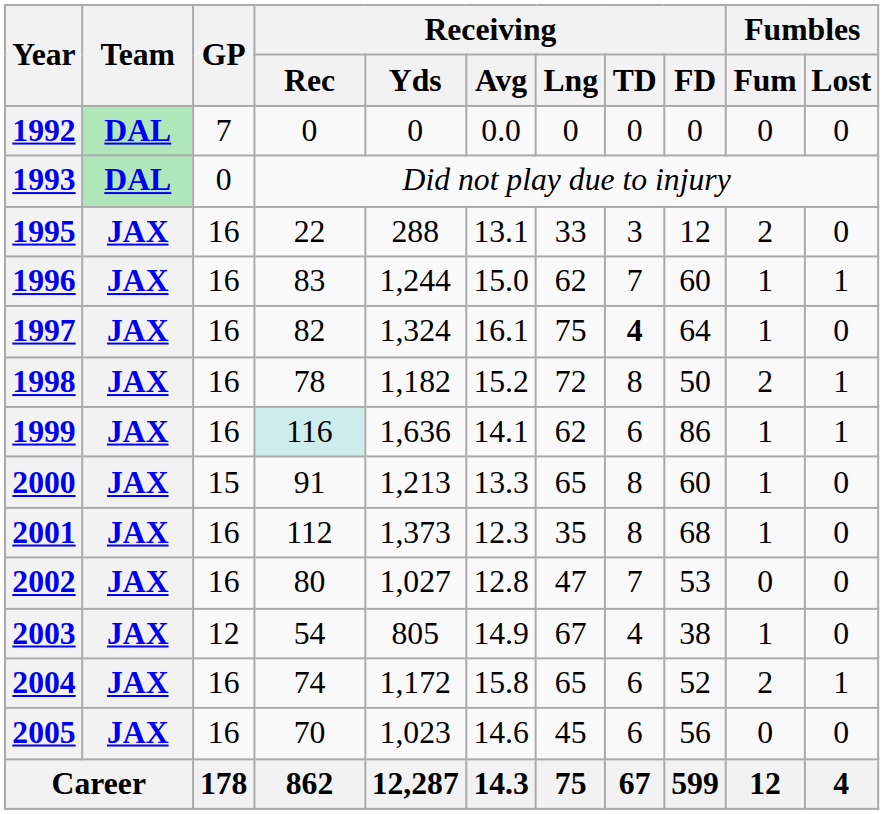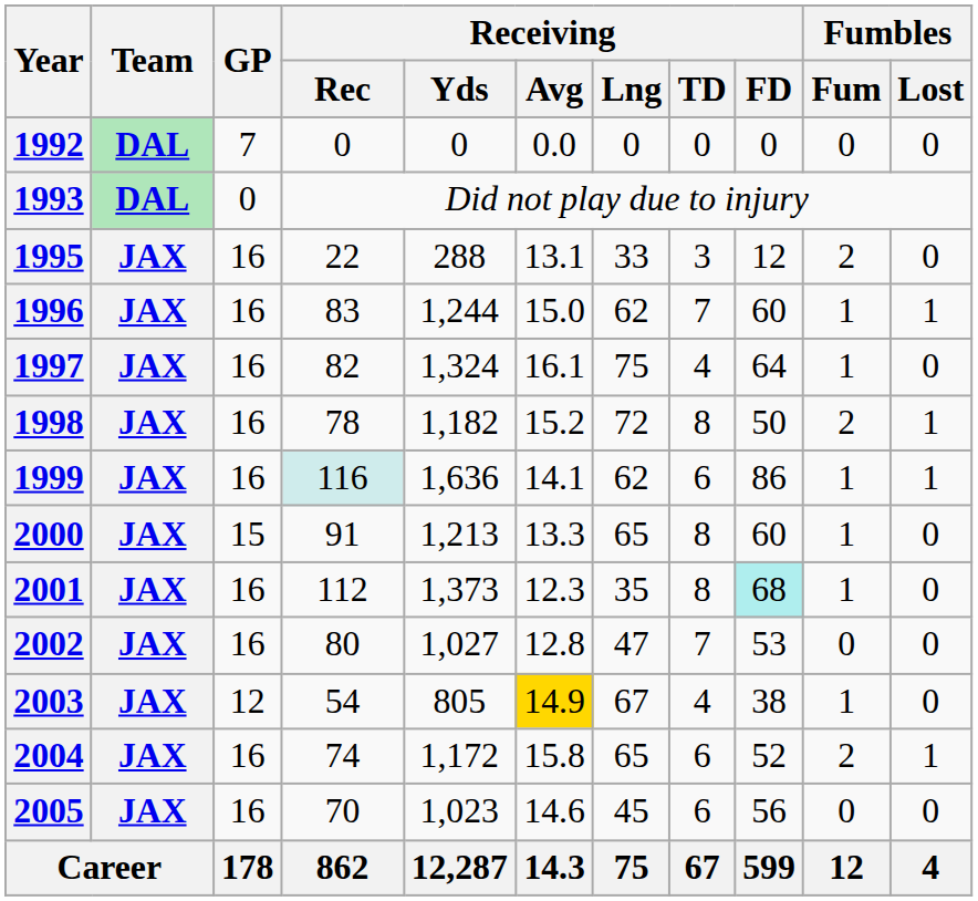1997 | Receiving / TD: bold -> normal
2001 | Receiving / FD: no background -> paleturquoise background
2003 | Receiving / Avg: no background -> gold background
